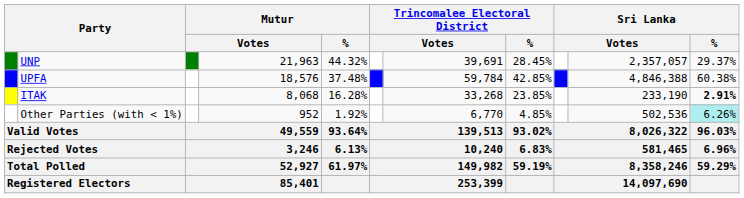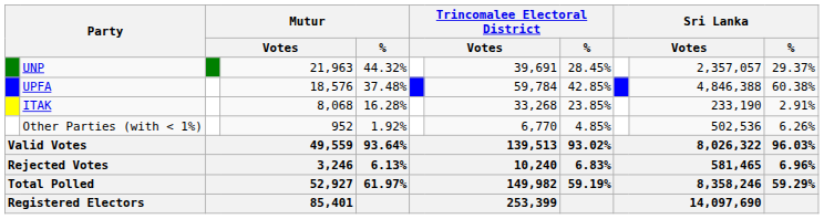ITAK | Sri Lanka / %: bold -> normal
Other Parties (with < 1%) | Sri Lanka / %: paleturquoise background -> no background
